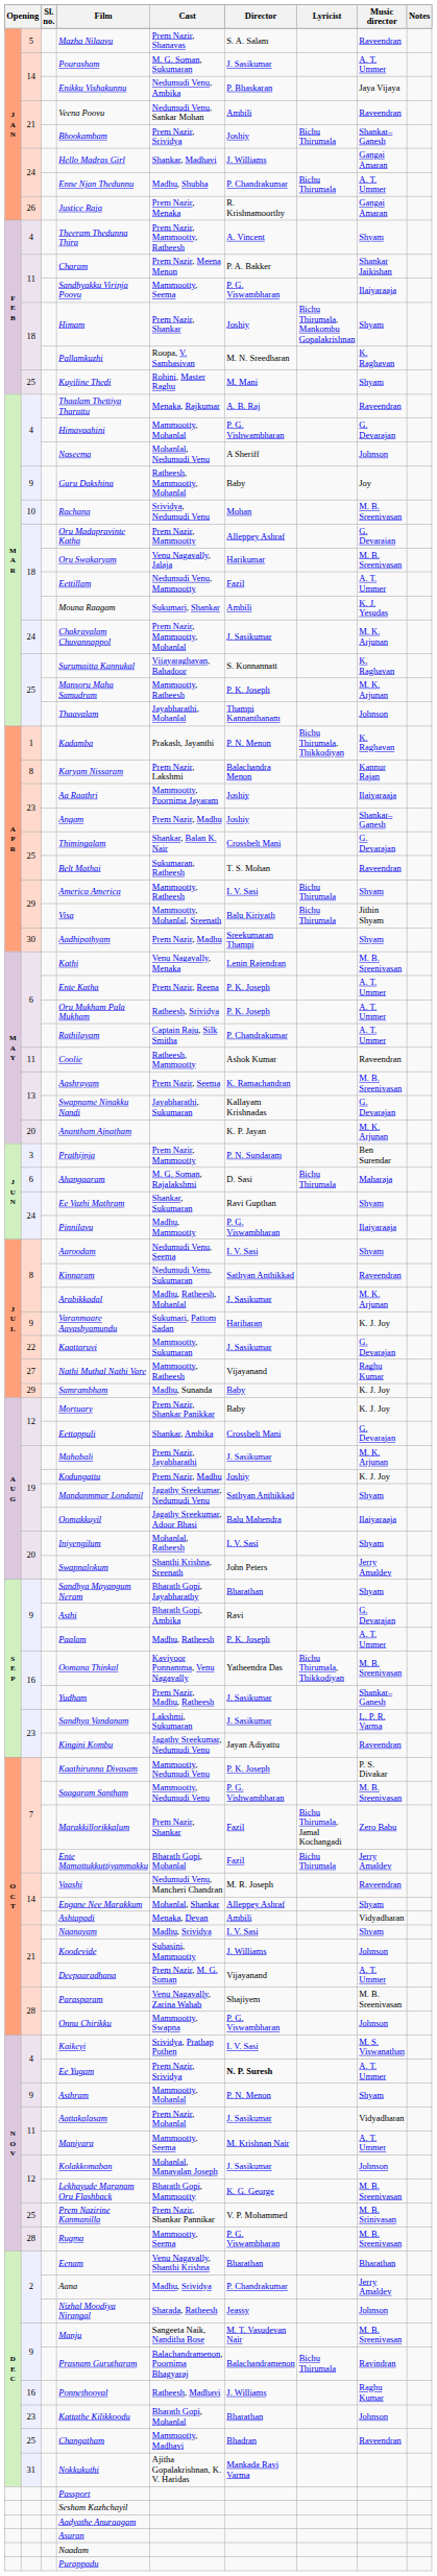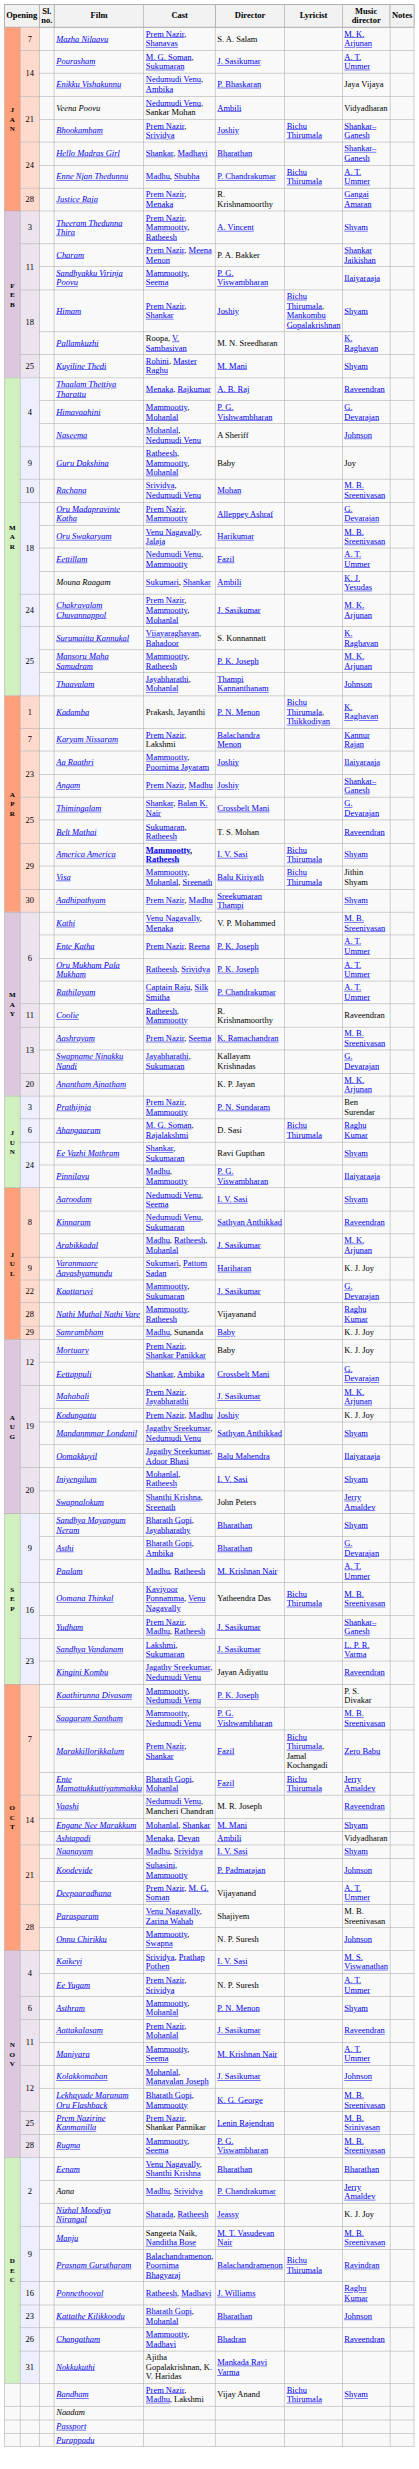Mazha Nilaavu | column 2: 5 -> 7
Mazha Nilaavu | Music director: Raveendran -> M. K. Arjunan
Veena Poovu | Music director: Raveendran -> Vidyadharan
Hello Madras Girl | Director: J. Williams -> Bharathan
Hello Madras Girl | Music director: Gangai Amaran -> Shankar–Ganesh
Justice Raja | column 2: 26 -> 28
Theeram Thedunna Thira | column 2: 4 -> 3
Karyam Nissaram | column 2: 8 -> 7
America America | Cast: normal -> bold
Kathi | Director: Lenin Rajendran -> V. P. Mohammed
Coolie | Director: Ashok Kumar -> R. Krishnamoorthy
Ahangaaram | Music director: Maharaja -> Raghu Kumar
Nathi Muthal Nathi Vare | column 2: 27 -> 28
Asthi | Director: Ravi -> Bharathan
Paalam | Director: P. K. Joseph -> M. Krishnan Nair
Oomana Thinkal | Lyricist: Bichu Thirumala, Thikkodiyan -> Bichu Thirumala
Engane Nee Marakkum | Director: Alleppey Ashraf -> M. Mani
Koodevide | Director: J. Williams -> P. Padmarajan
Onnu Chirikku | Director: P. G. Viswambharan -> N. P. Suresh
Ee Yugam | Director: bold -> normal
Asthram | column 2: 9 -> 6
Aattakalasam | Music director: Vidyadharan -> Raveendran
Prem Nazirine Kanmanilla | Director: V. P. Mohammed -> Lenin Rajendran
Nizhal Moodiya Nirangal | Music director: Johnson -> K. J. Joy
Changatham | column 2: 25 -> 26
+ row: Bandham | Prem Nazir, Madhu, Lakshmi | Vijay Anand | Bichu Thirumala | Shyam
rows swapped: Passport <-> Naadam
- row: Sesham Kazhchayil
- row: Aadyathe Anuraagam
- row: Asuran
